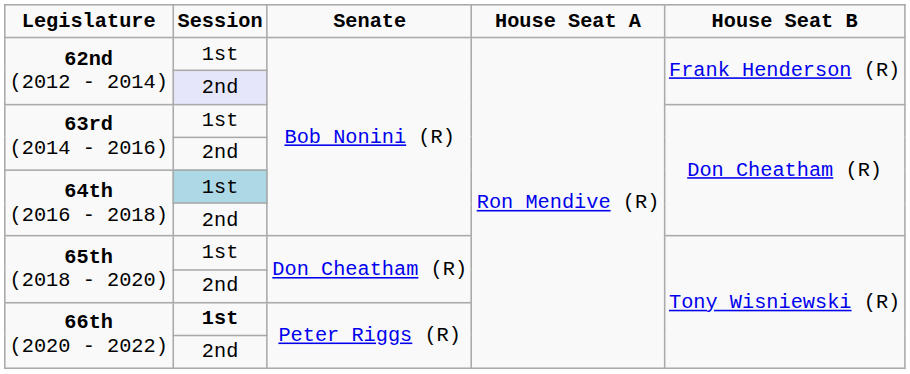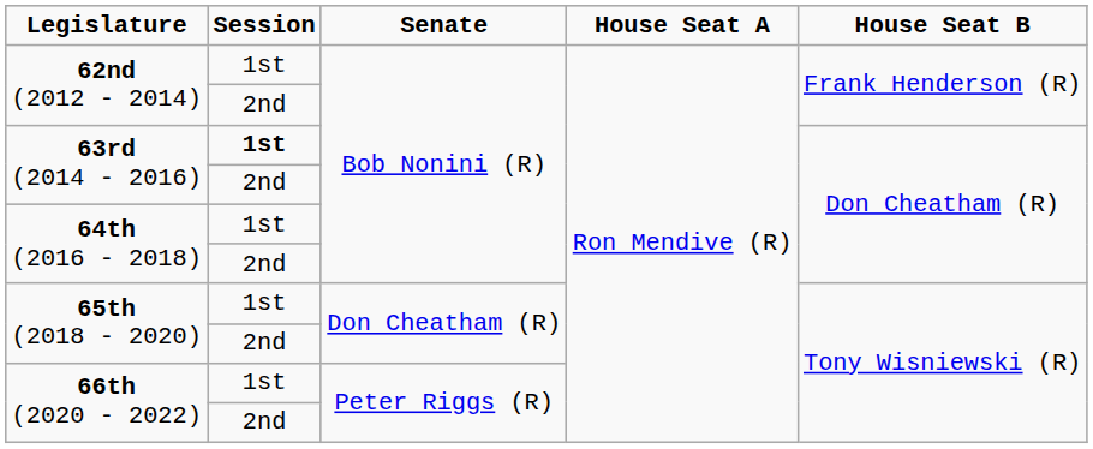62nd (2012 - 2014) / 2nd | Session: lavender background -> no background
63rd (2014 - 2016) / 1st | Session: normal -> bold
64th (2016 - 2018) / 1st | Session: lightblue background -> no background
66th (2020 - 2022) / 1st | Session: bold -> normal
